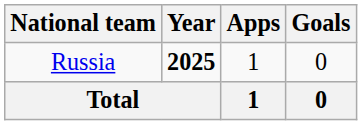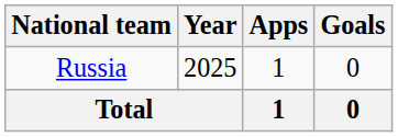Russia | Year: bold -> normal
